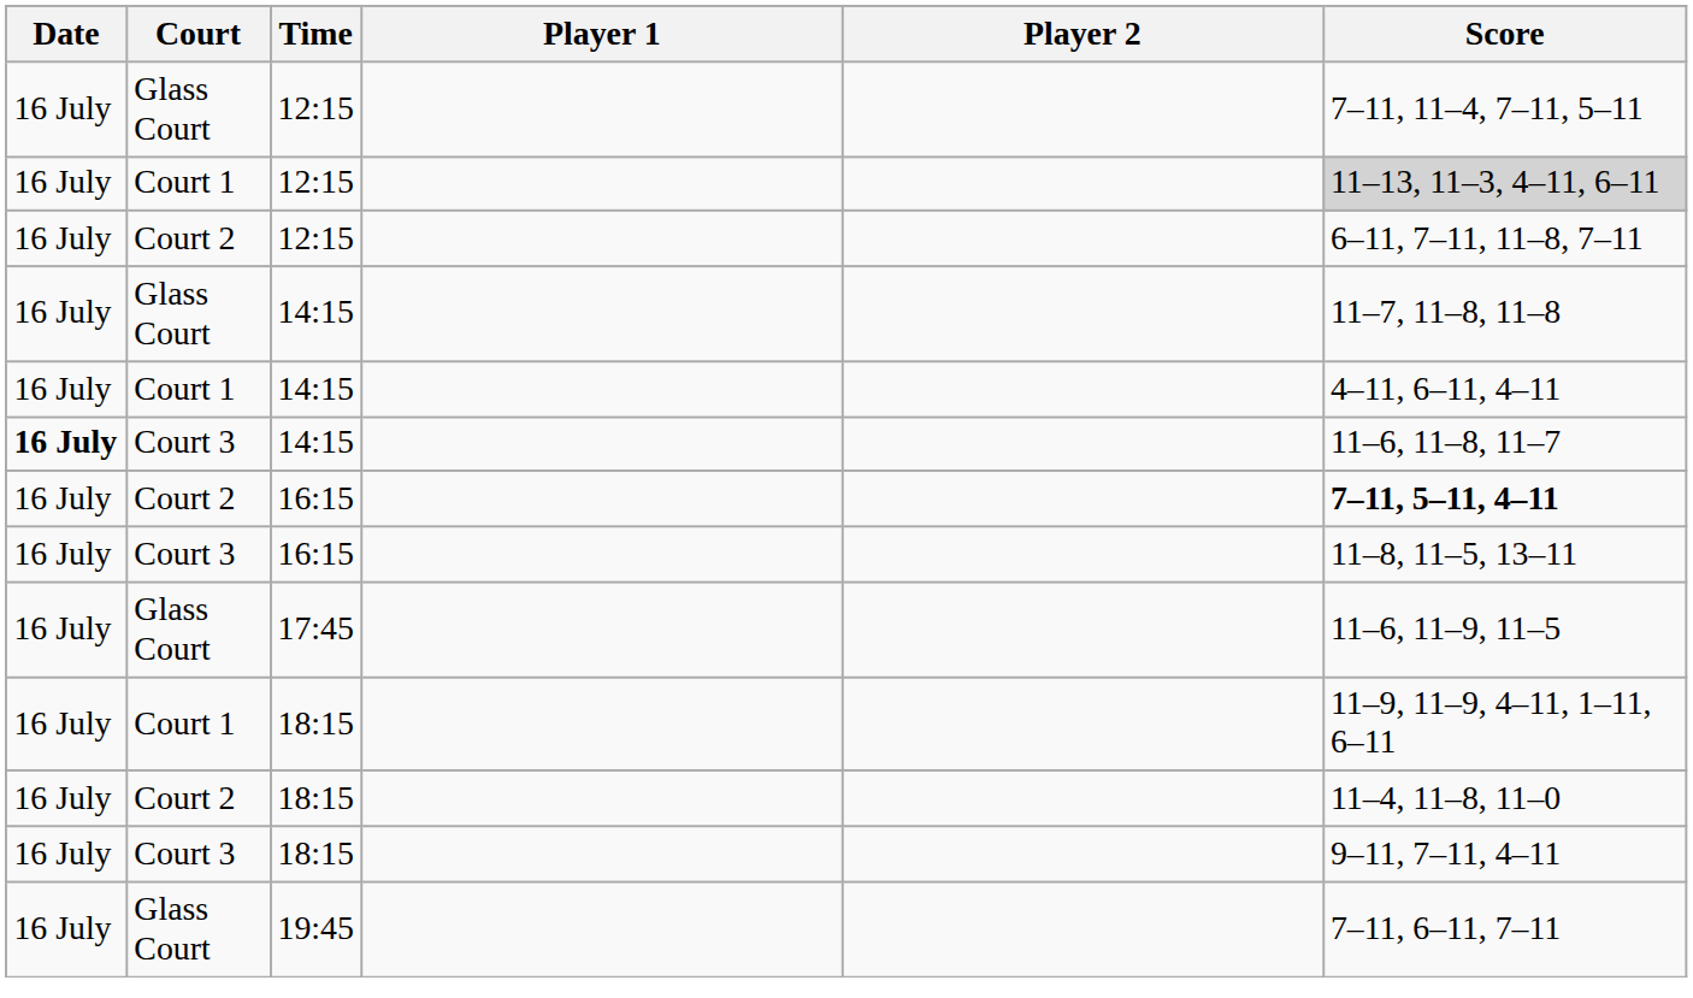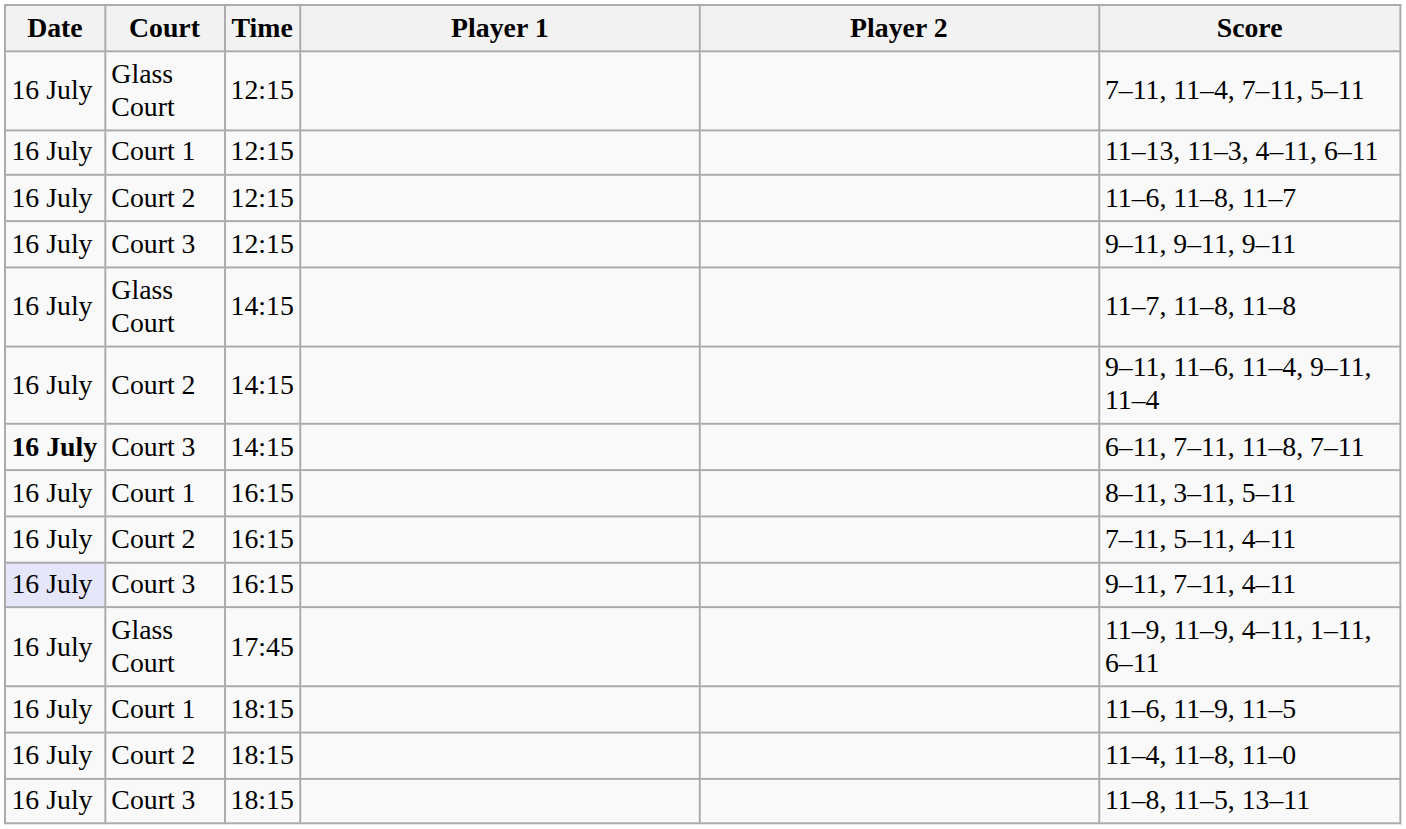Court 1 / 12:15 | Score: lightgrey background -> no background
Court 2 / 12:15 | Score: 6–11, 7–11, 11–8, 7–11 -> 11–6, 11–8, 11–7
+ row: 16 July | Court 3 | 12:15 | 9–11, 9–11, 9–11
- row: 16 July | Court 1 | 14:15 | 4–11, 6–11, 4–11
+ row: 16 July | Court 2 | 14:15 | 9–11, 11–6, 11–4, 9–11, 11–4
Court 3 / 14:15 | Score: 11–6, 11–8, 11–7 -> 6–11, 7–11, 11–8, 7–11
+ row: 16 July | Court 1 | 16:15 | 8–11, 3–11, 5–11
Court 2 / 16:15 | Score: bold -> normal
Court 3 / 16:15 | Date: no background -> lavender background
Court 3 / 16:15 | Score: 11–8, 11–5, 13–11 -> 9–11, 7–11, 4–11
17:45 | Score: 11–6, 11–9, 11–5 -> 11–9, 11–9, 4–11, 1–11, 6–11
Court 1 / 18:15 | Score: 11–9, 11–9, 4–11, 1–11, 6–11 -> 11–6, 11–9, 11–5
Court 3 / 18:15 | Score: 9–11, 7–11, 4–11 -> 11–8, 11–5, 13–11
- row: 16 July | Glass Court | 19:45 | 7–11, 6–11, 7–11
